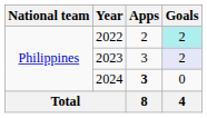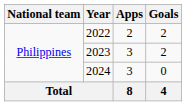2022 | Goals: paleturquoise background -> no background
2023 | Goals: lavender background -> no background
2024 | Apps: bold -> normal
